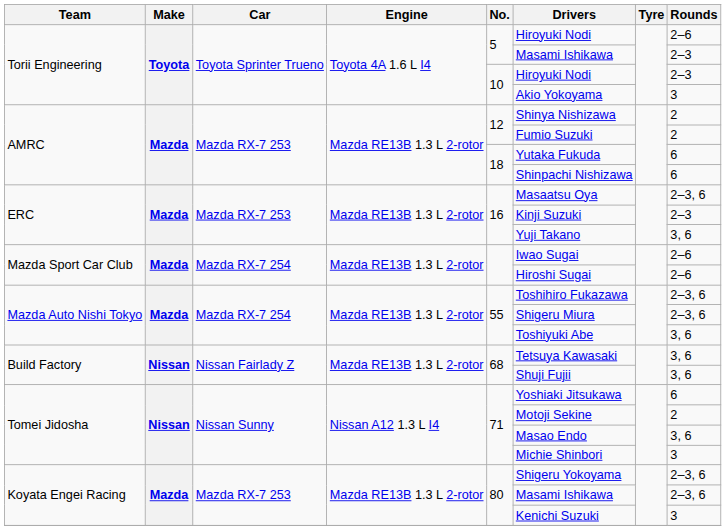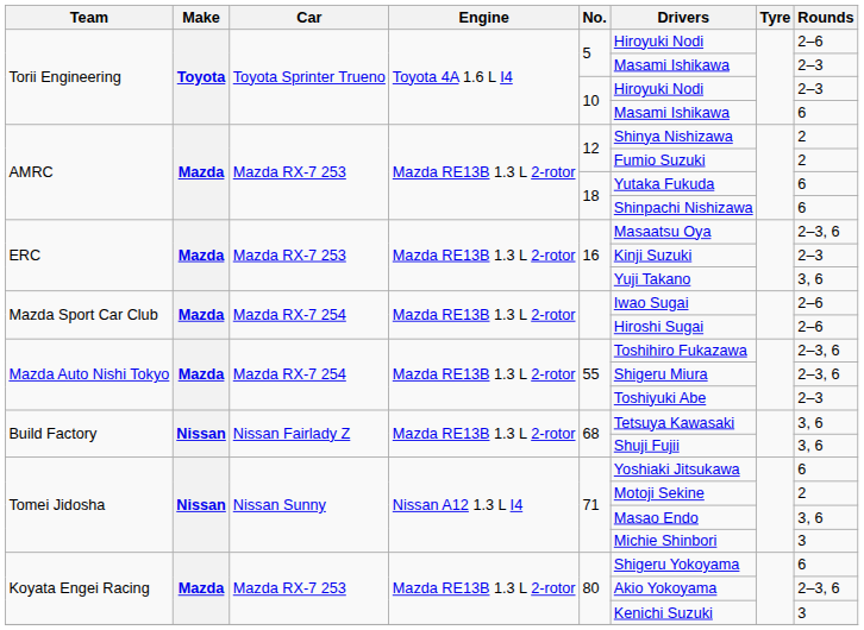row 5 | Drivers: Akio Yokoyama -> Masami Ishikawa
row 5 | Rounds: 3 -> 6
row 17 | Rounds: 3, 6 -> 2–3
row 24 | Rounds: 2–3, 6 -> 6
row 25 | Drivers: Masami Ishikawa -> Akio Yokoyama
